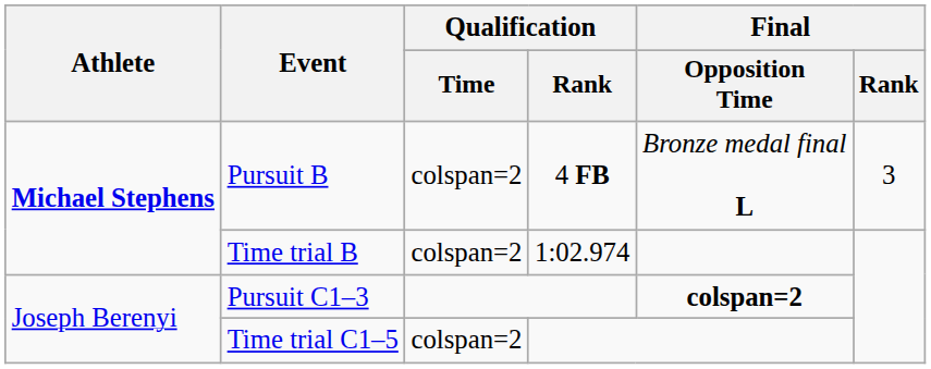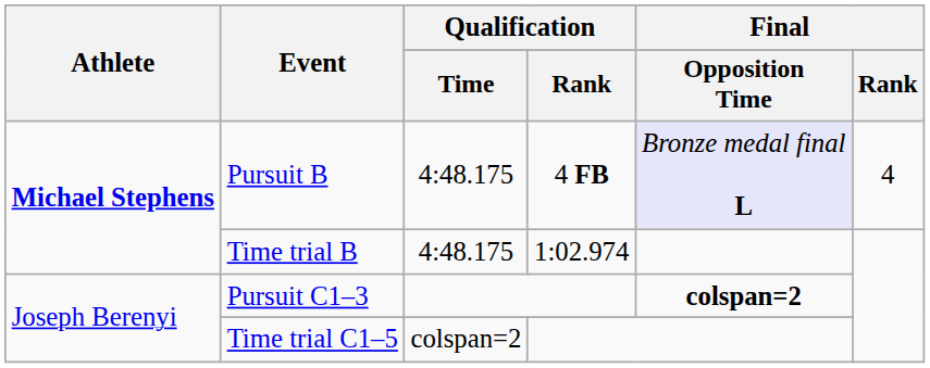Pursuit B | Qualification / Time: colspan=2 -> 4:48.175
Pursuit B | Final / Opposition Time: no background -> lavender background
Pursuit B | Final / Rank: 3 -> 4
Time trial B | Qualification / Time: colspan=2 -> 4:48.175
